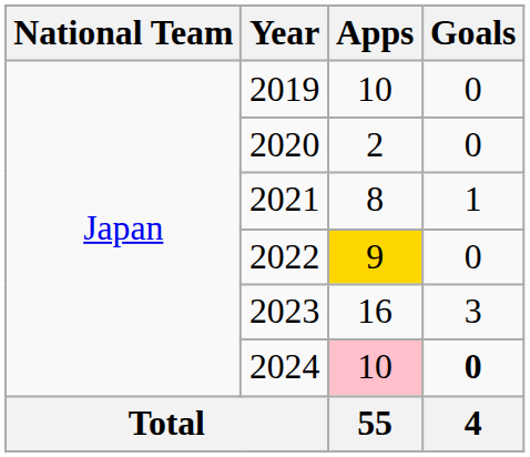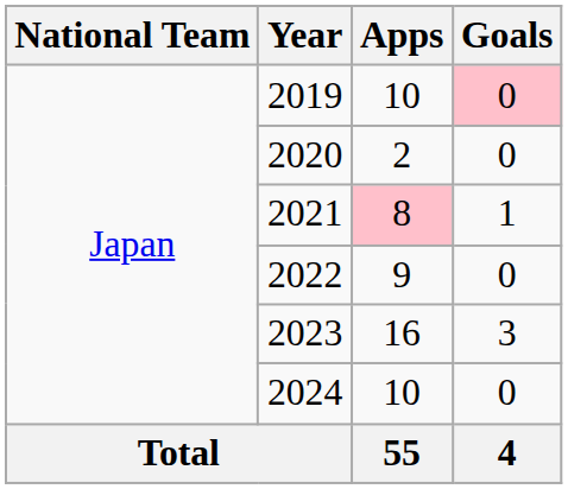2019 | Goals: no background -> pink background
2021 | Apps: no background -> pink background
2022 | Apps: gold background -> no background
2024 | Apps: pink background -> no background
2024 | Goals: bold -> normal
